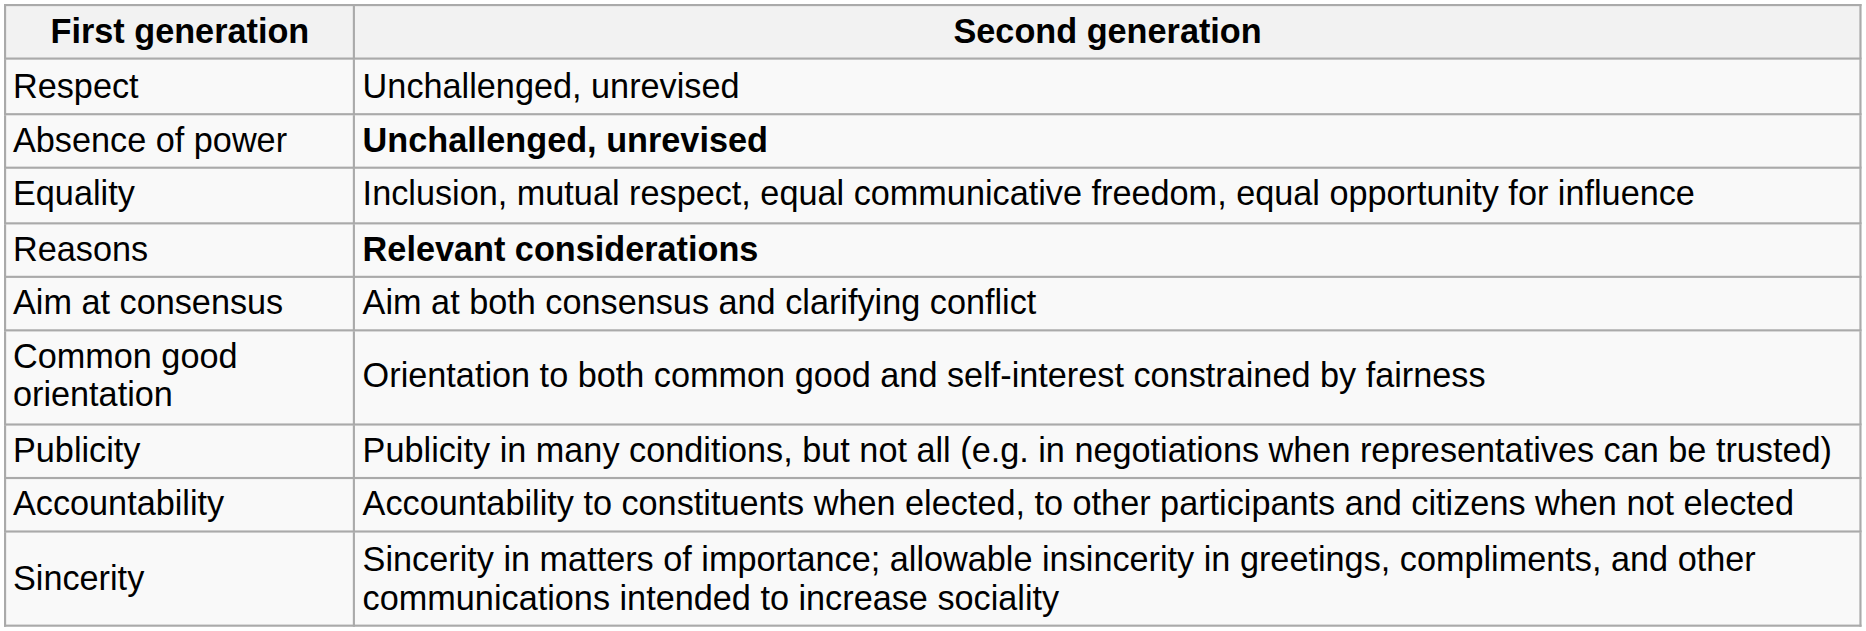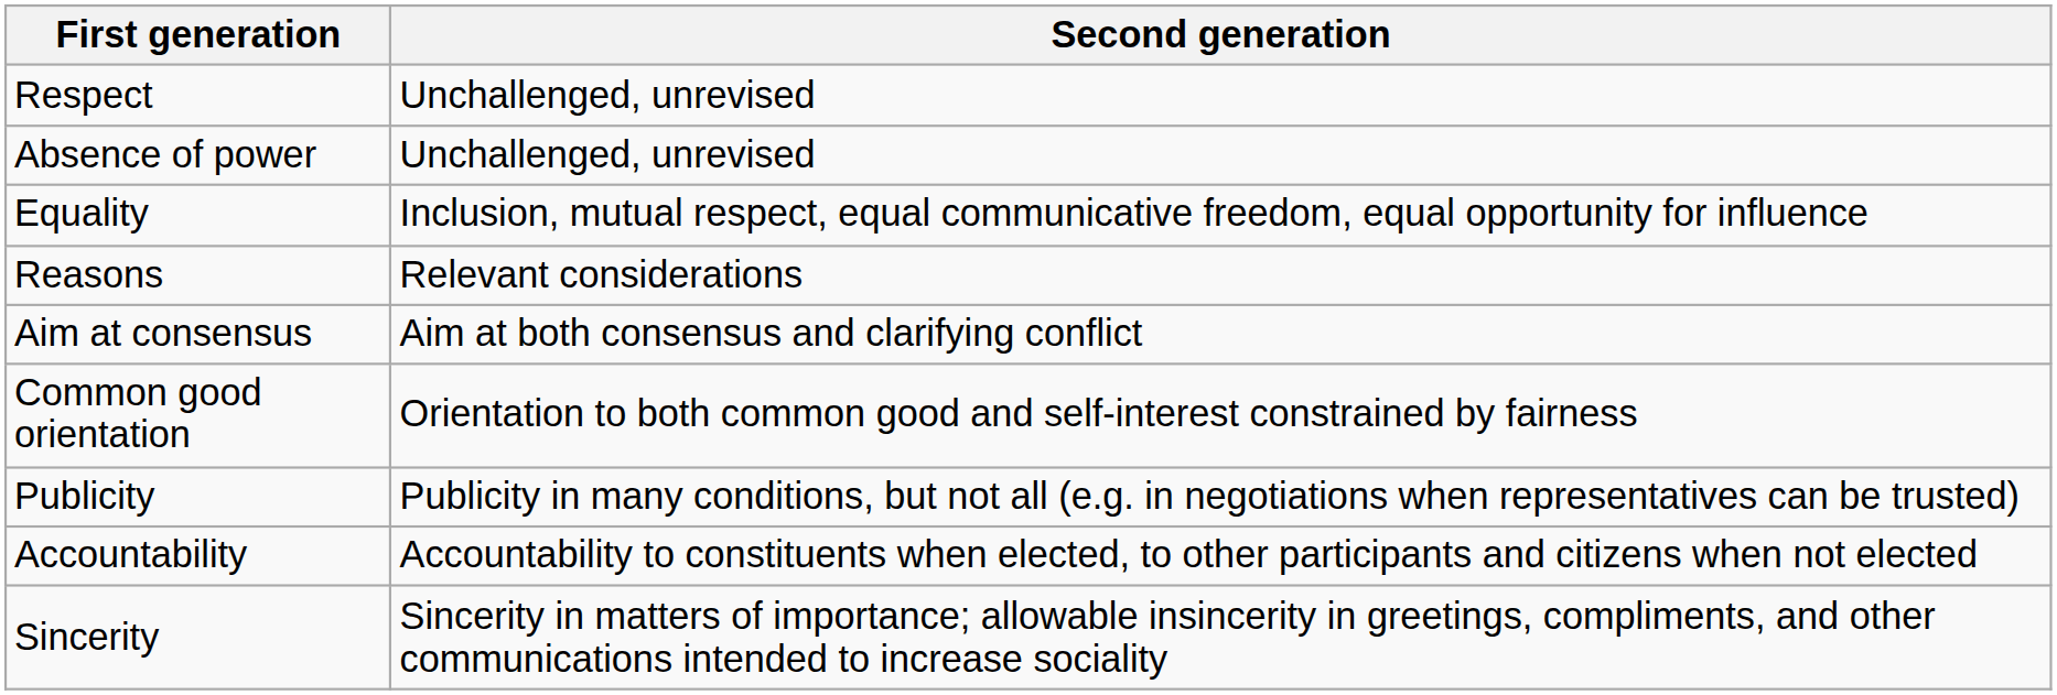Absence of power | Second generation: bold -> normal
Reasons | Second generation: bold -> normal
